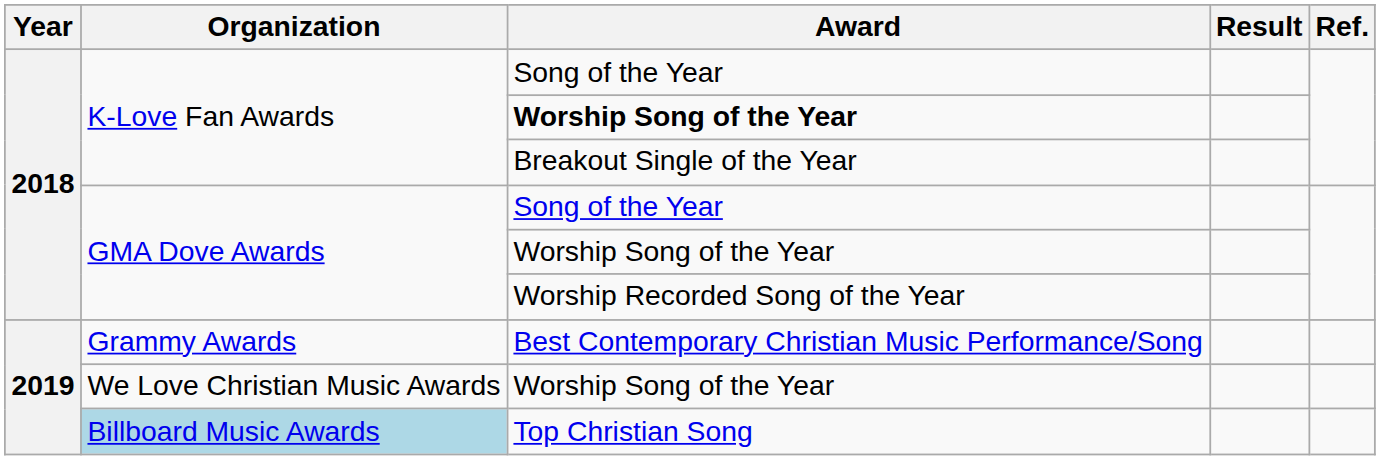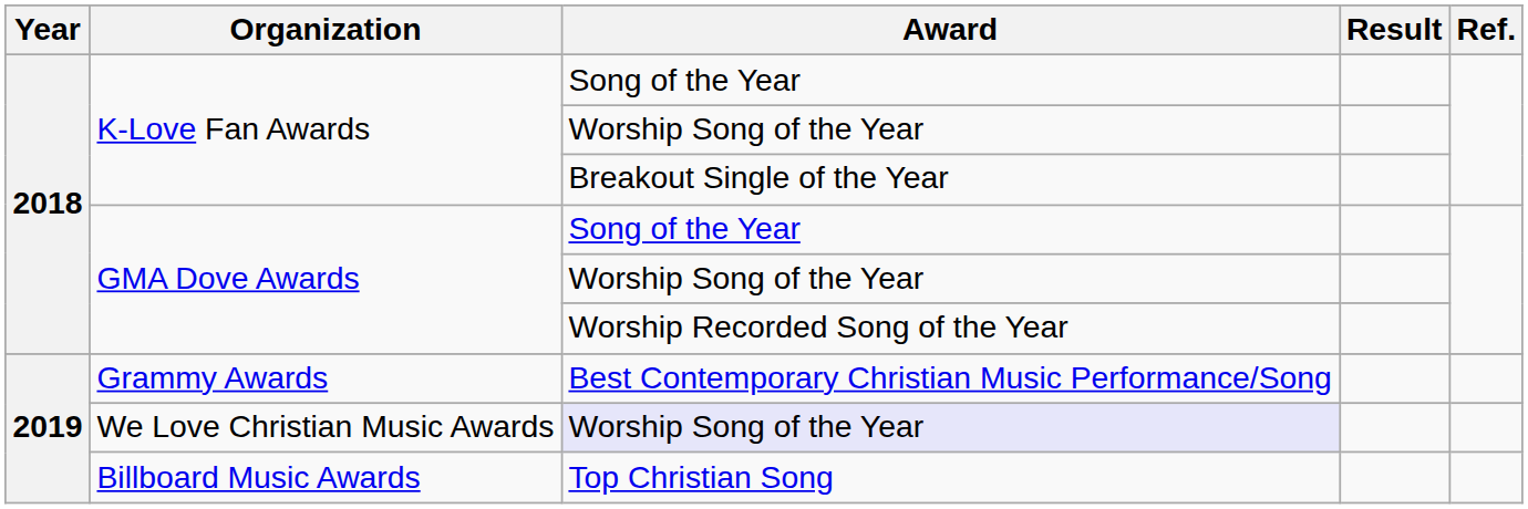K-Love Fan Awards / Worship Song of the Year | Award: bold -> normal
We Love Christian Music Awards / Worship Song of the Year | Award: no background -> lavender background
Top Christian Song | Organization: lightblue background -> no background
